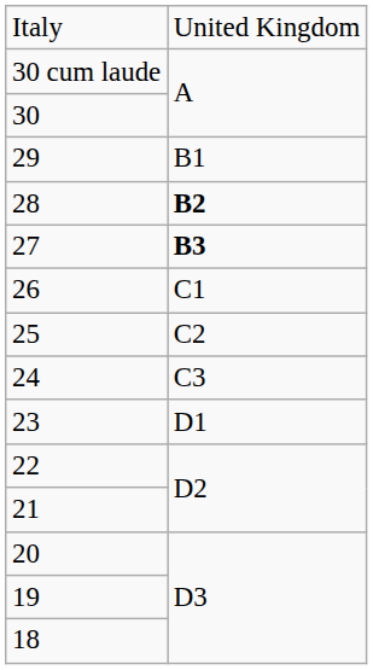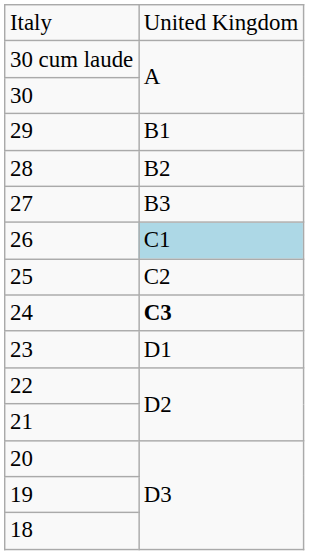28 | column 2: bold -> normal
27 | column 2: bold -> normal
26 | column 2: no background -> lightblue background
24 | column 2: normal -> bold
